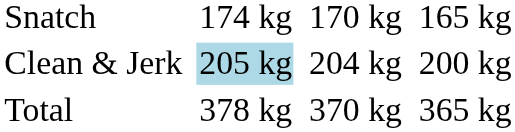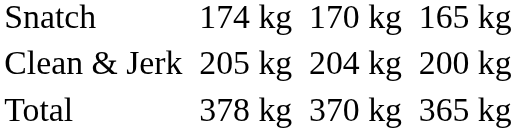Clean & Jerk | column 2: lightblue background -> no background
